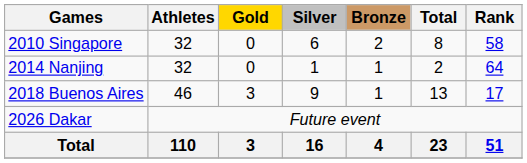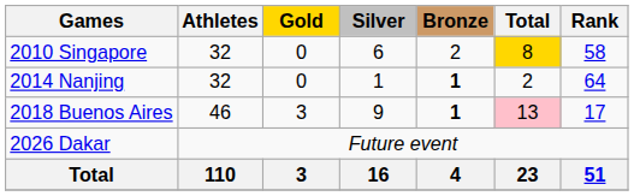2010 Singapore | Total: no background -> gold background
2014 Nanjing | Bronze: normal -> bold
2018 Buenos Aires | Bronze: normal -> bold
2018 Buenos Aires | Total: no background -> pink background
